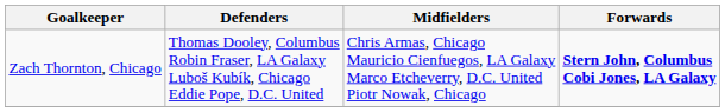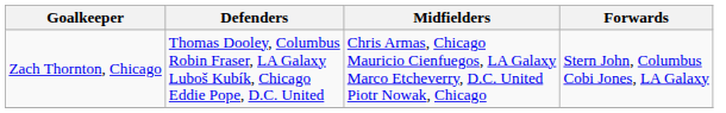Zach Thornton, Chicago | Forwards: bold -> normal
